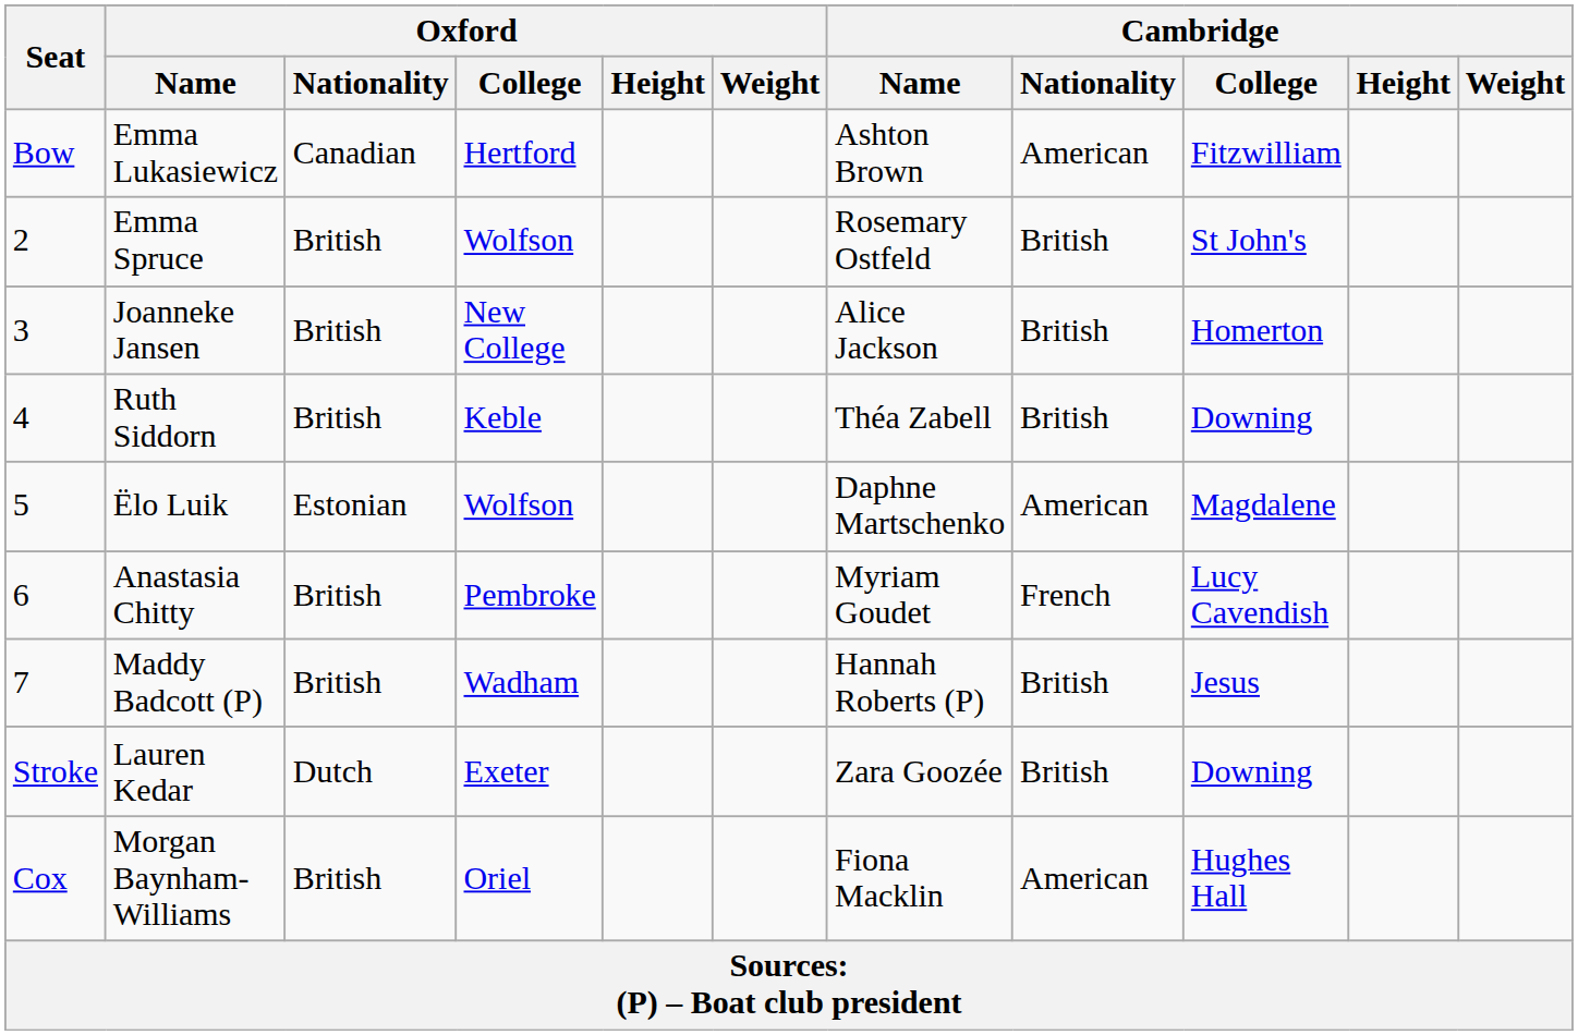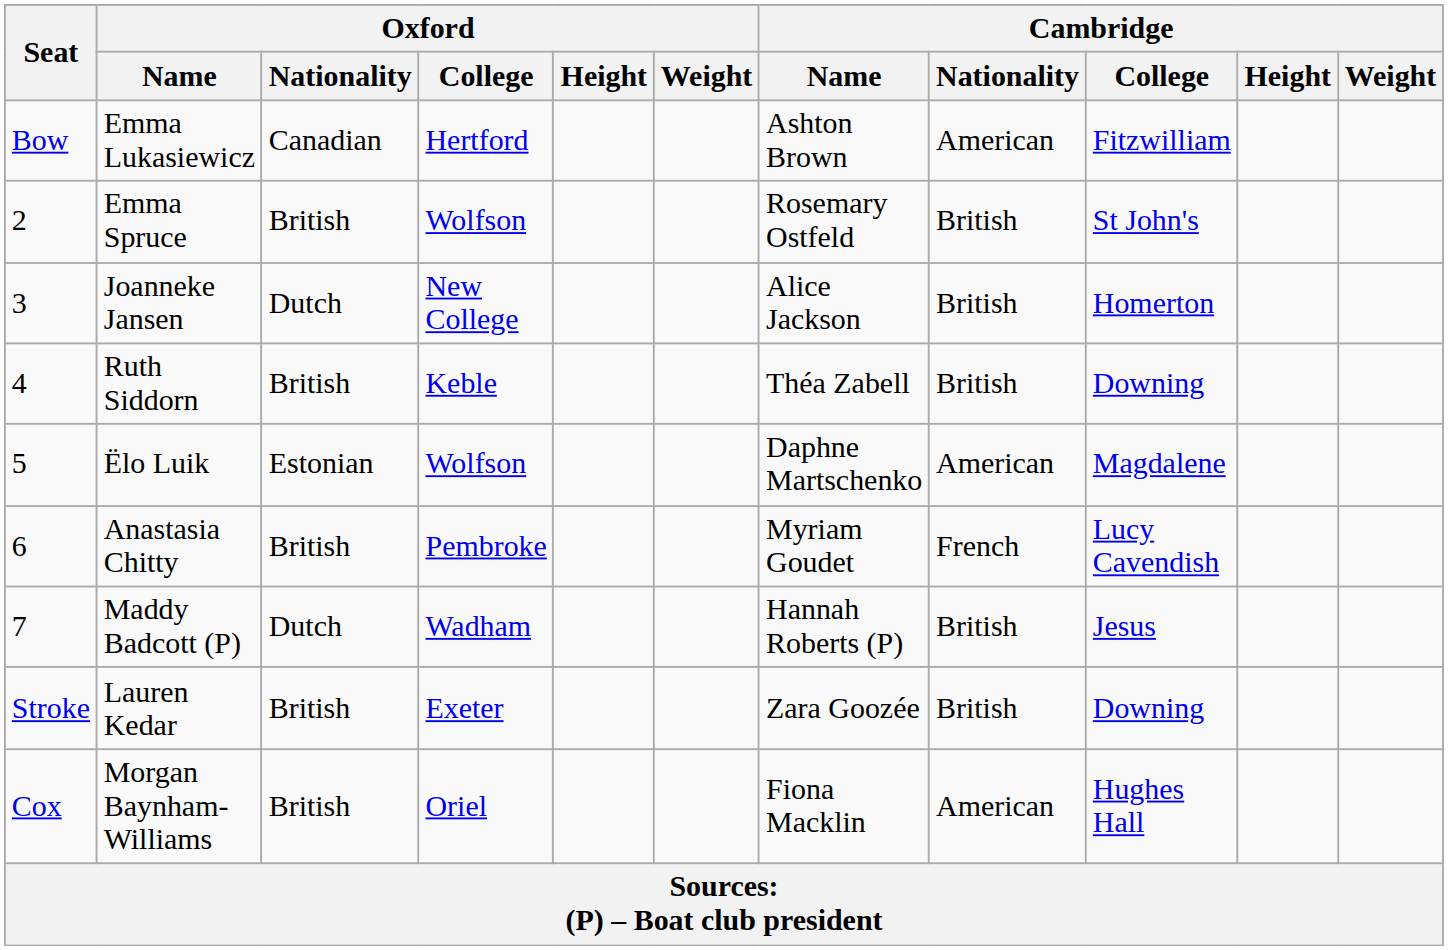Joanneke Jansen | Oxford / Nationality: British -> Dutch
Maddy Badcott (P) | Oxford / Nationality: British -> Dutch
Lauren Kedar | Oxford / Nationality: Dutch -> British
